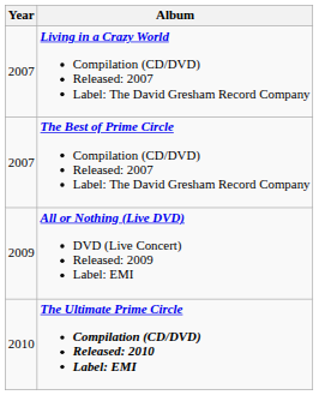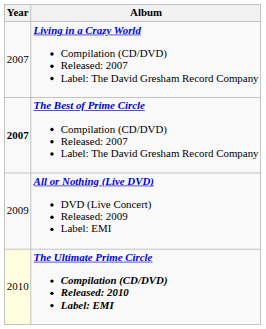row 3 | Year: normal -> bold
row 5 | Year: no background -> lightyellow background
